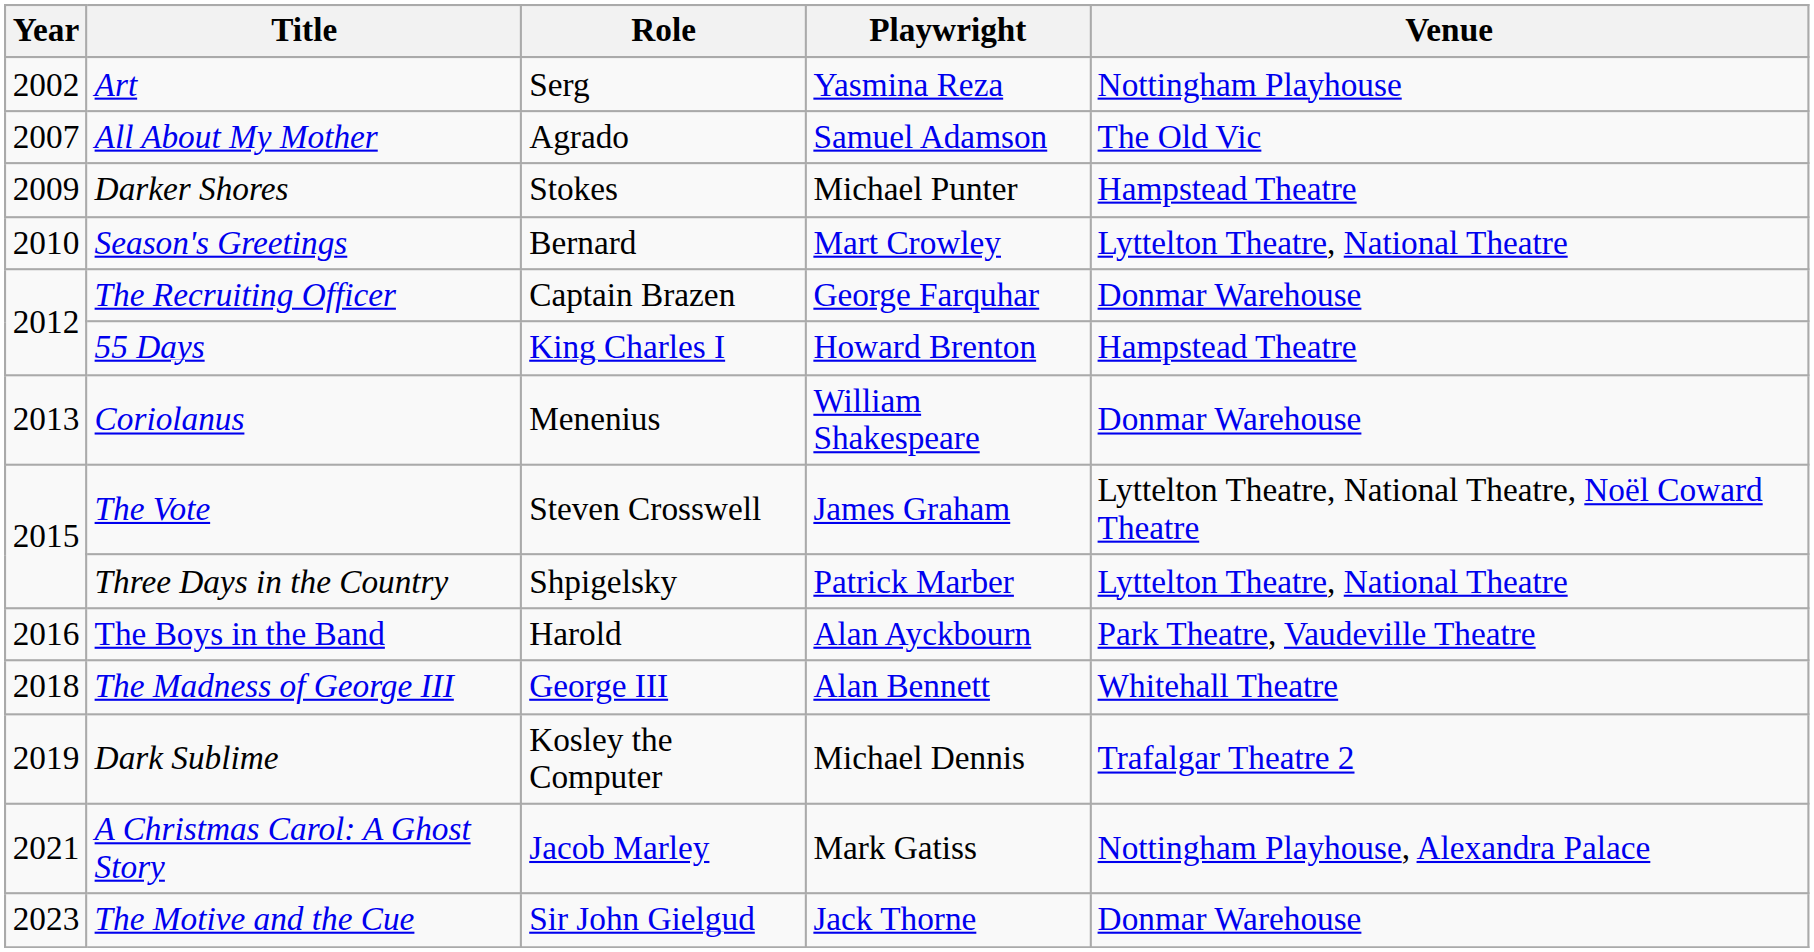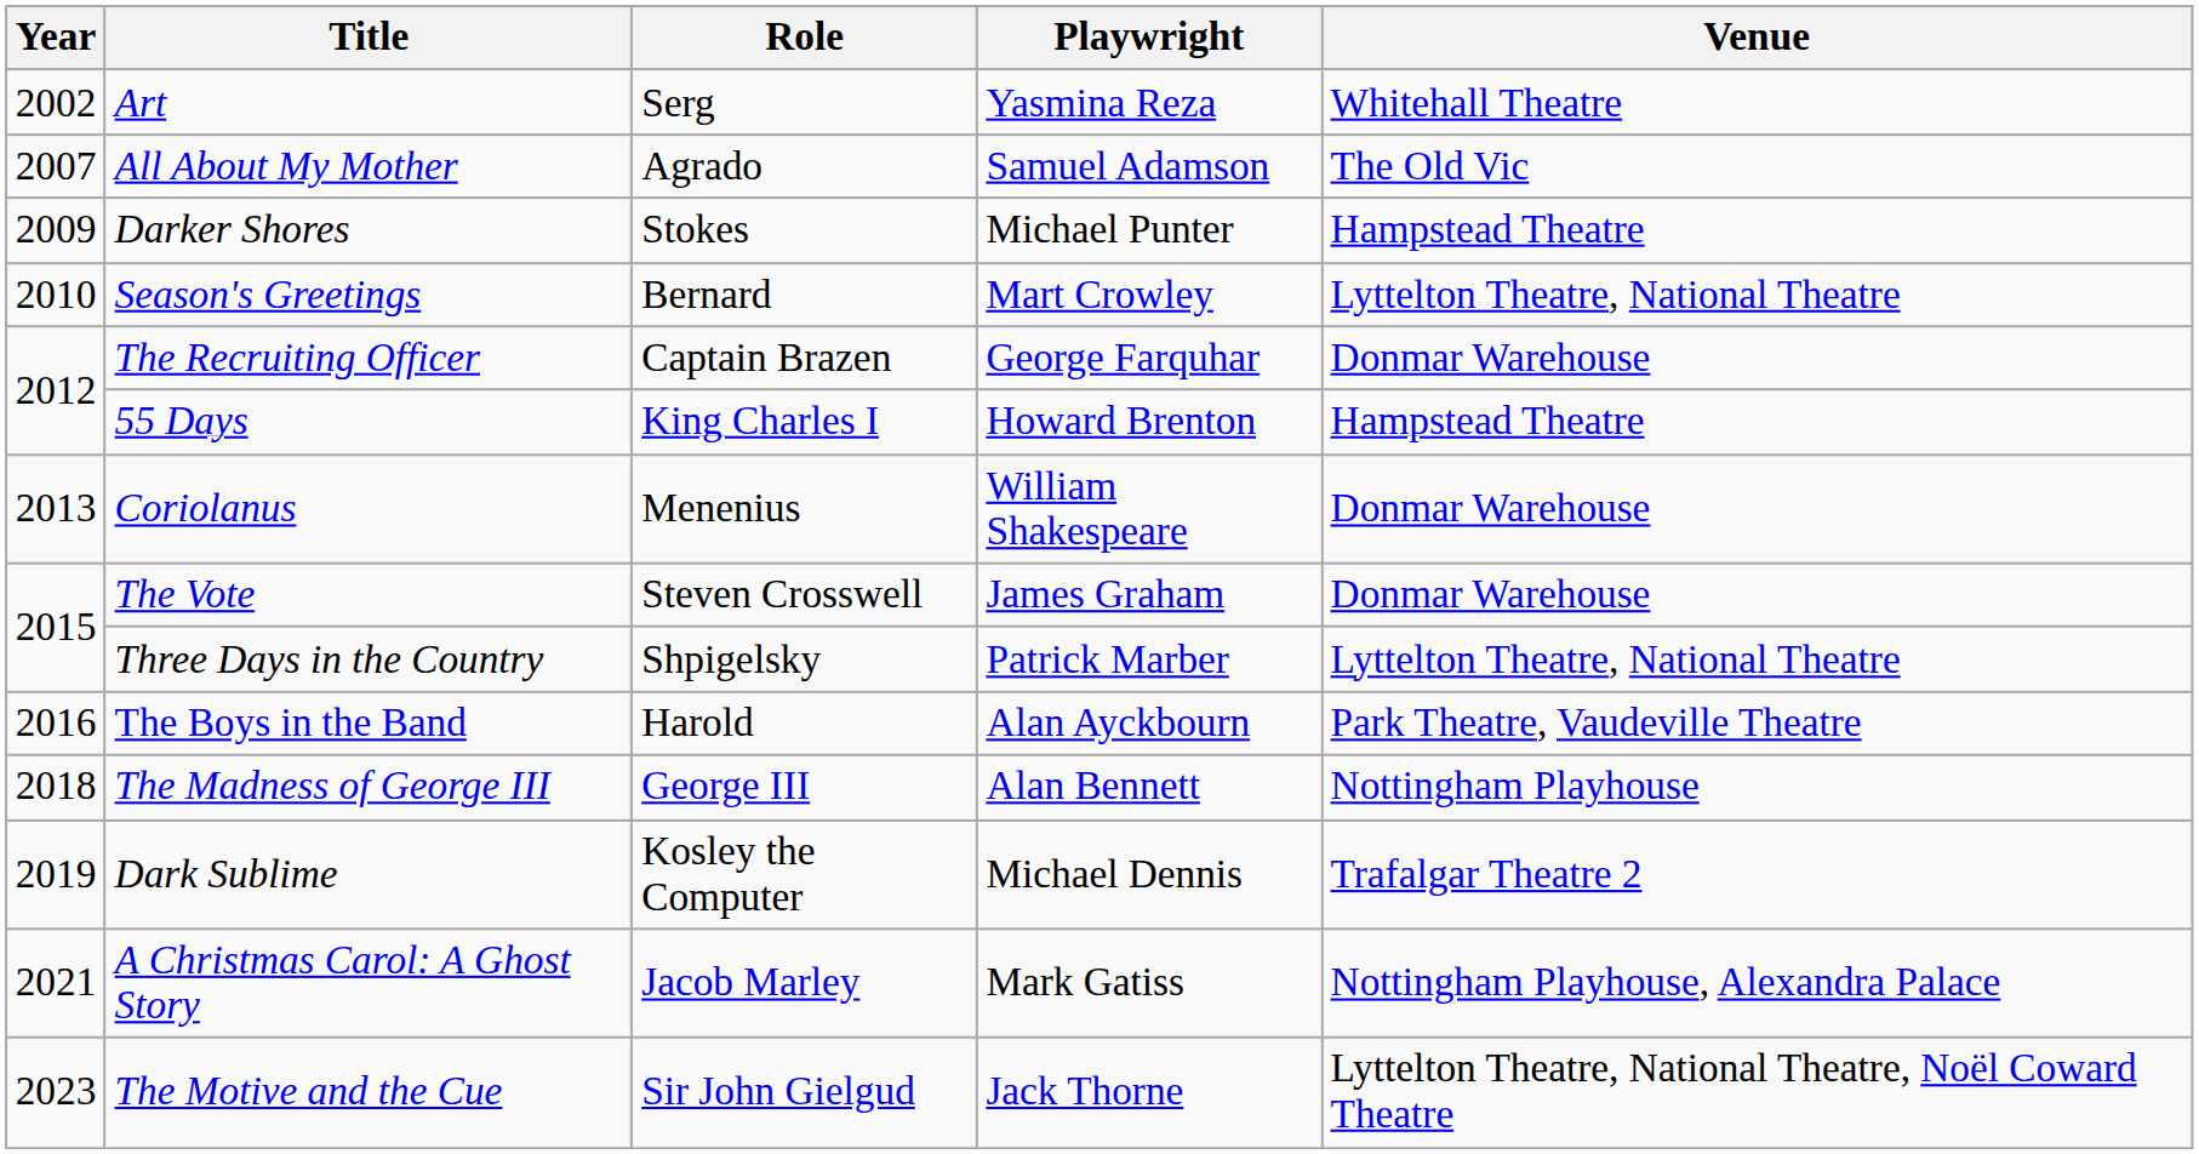Art | Venue: Nottingham Playhouse -> Whitehall Theatre
The Vote | Venue: Lyttelton Theatre, National Theatre, Noël Coward Theatre -> Donmar Warehouse
The Madness of George III | Venue: Whitehall Theatre -> Nottingham Playhouse
The Motive and the Cue | Venue: Donmar Warehouse -> Lyttelton Theatre, National Theatre, Noël Coward Theatre
